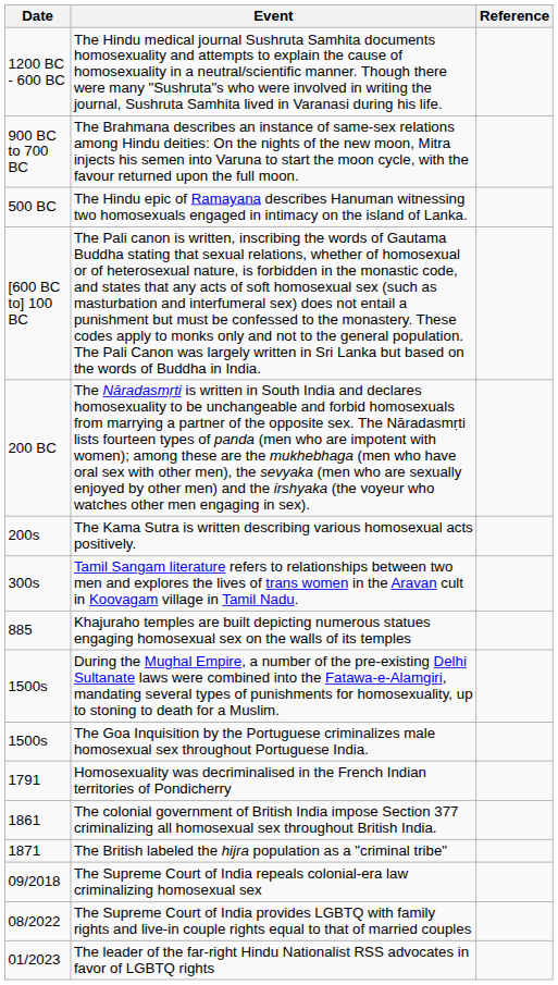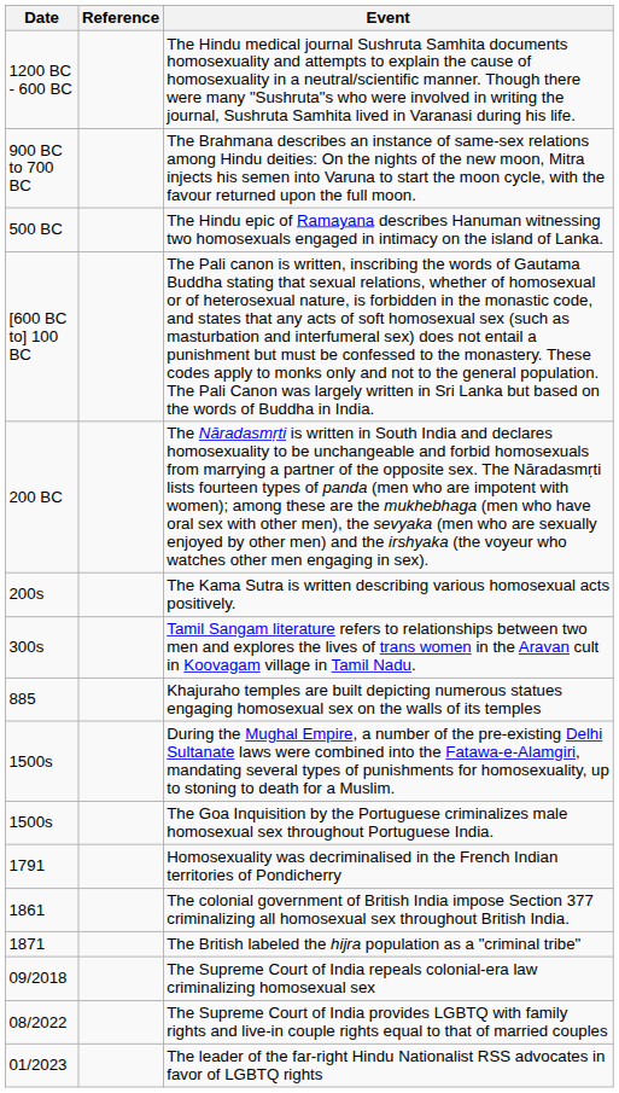columns swapped: Event <-> Reference
